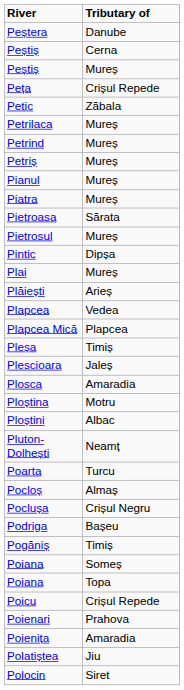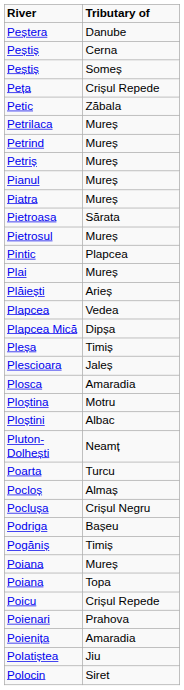row 4 | Tributary of: Mureș -> Someș
row 14 | Tributary of: Dipșa -> Plapcea
row 18 | Tributary of: Plapcea -> Dipșa
row 30 | Tributary of: Someș -> Mureș
